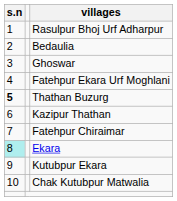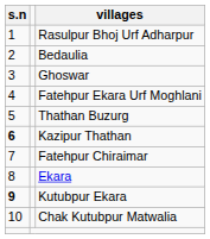Thathan Buzurg | s.n: bold -> normal
Kazipur Thathan | s.n: normal -> bold
Ekara | s.n: paleturquoise background -> no background
Kutubpur Ekara | s.n: normal -> bold
